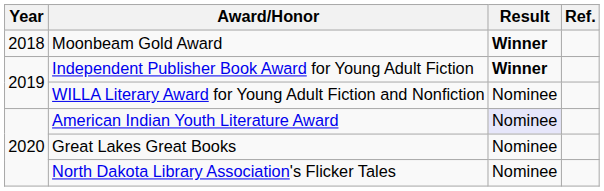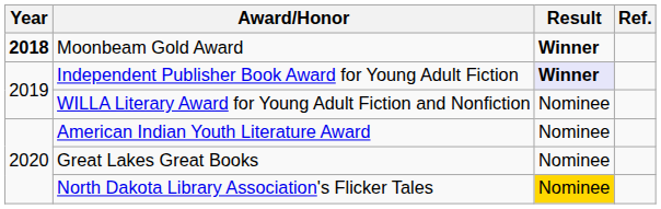Moonbeam Gold Award | Year: normal -> bold
Independent Publisher Book Award for Young Adult Fiction | Result: no background -> lavender background
American Indian Youth Literature Award | Result: lavender background -> no background
North Dakota Library Association's Flicker Tales | Result: no background -> gold background
